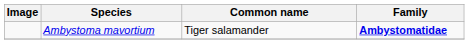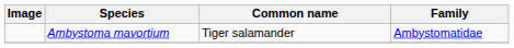Ambystoma mavortium | Family: bold -> normal
